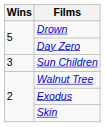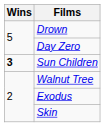Sun Children | Wins: normal -> bold
